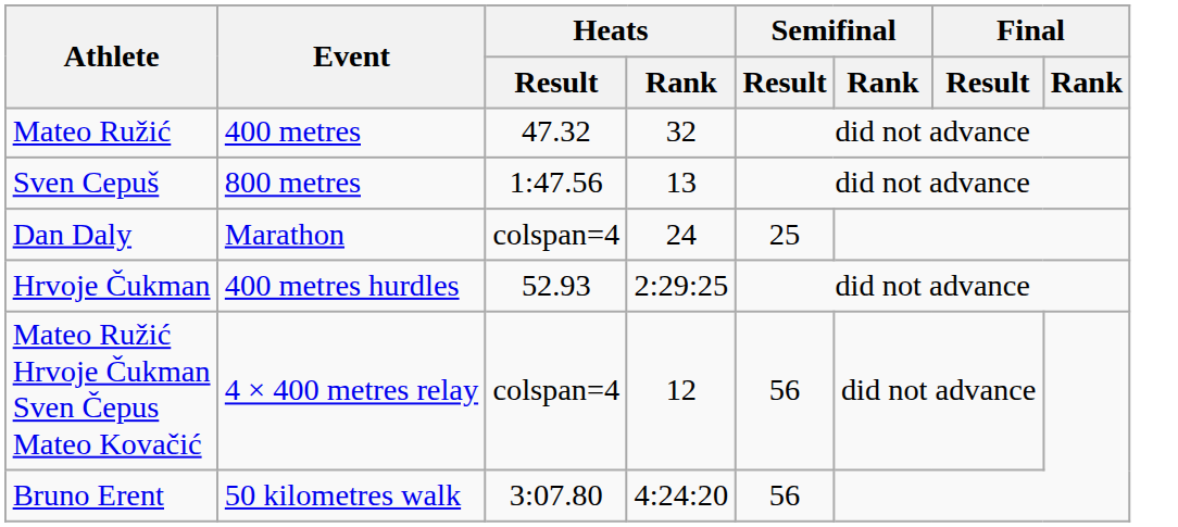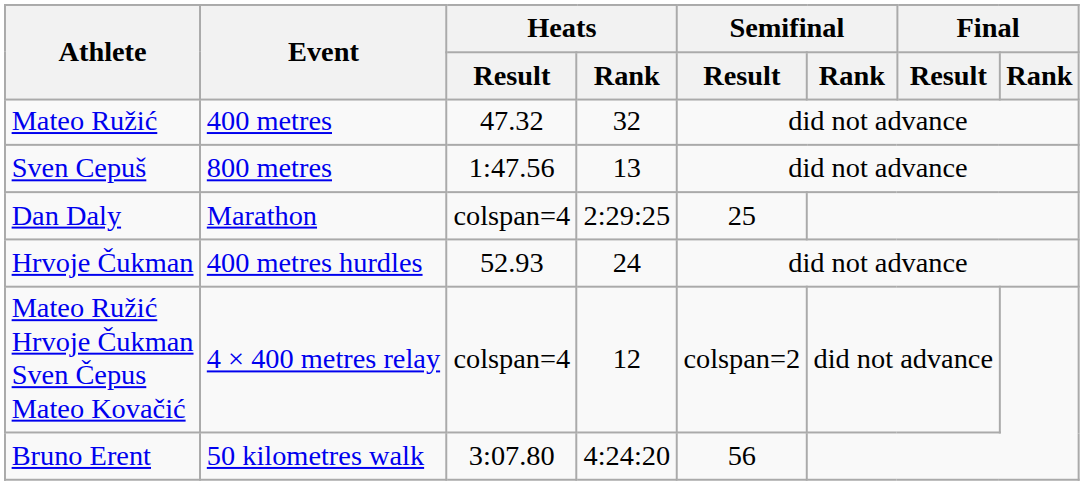Dan Daly | Heats / Rank: 24 -> 2:29:25
Hrvoje Čukman | Heats / Rank: 2:29:25 -> 24
Mateo Ružić Hrvoje Čukman Sven Čepus Mateo Kovačić | Semifinal / Result: 56 -> colspan=2
